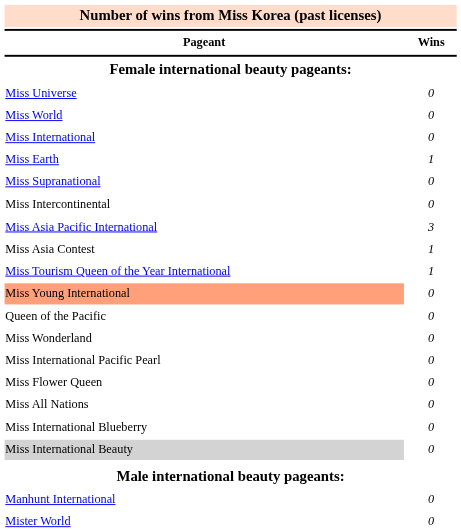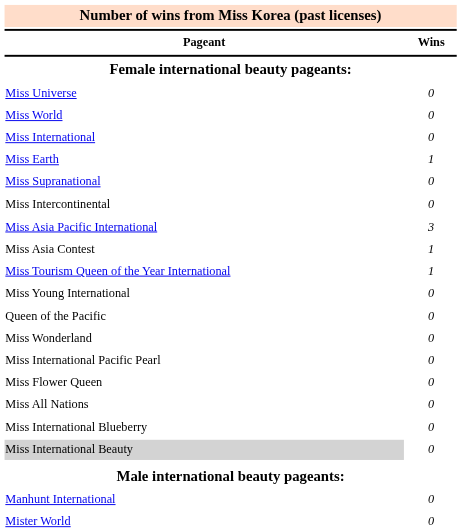row 13 | column 1: lightsalmon background -> no background
